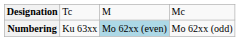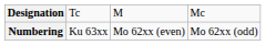Numbering | column 3: lightblue background -> no background
